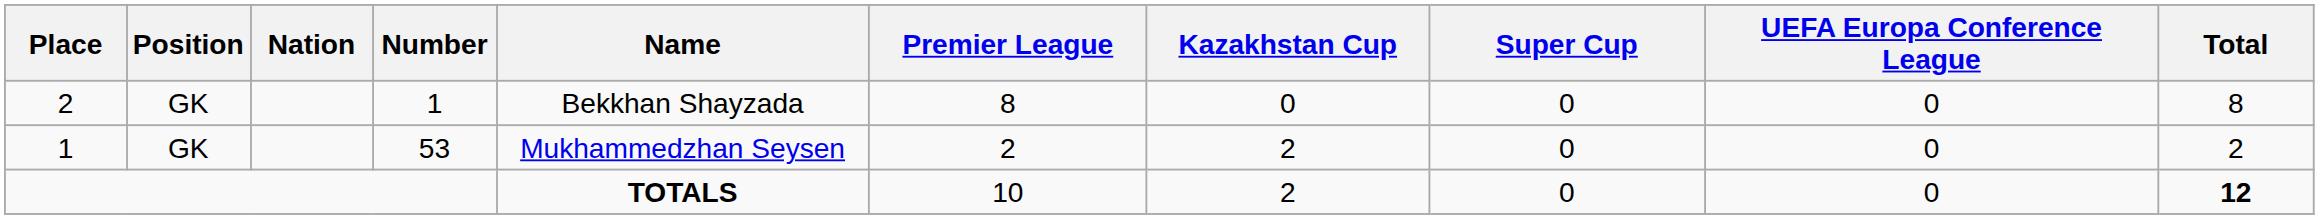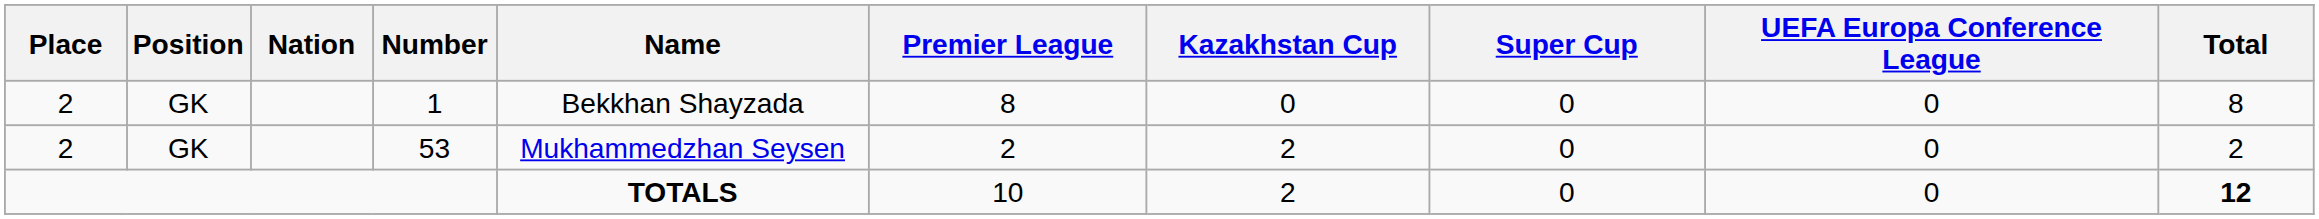row 3 | Place: 1 -> 2
